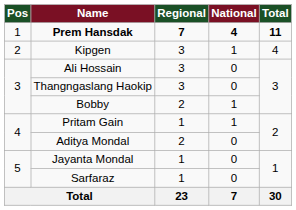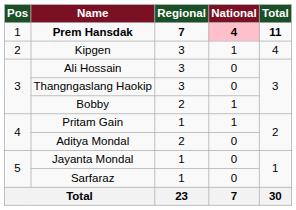Prem Hansdak | National: no background -> pink background
